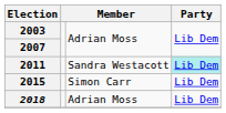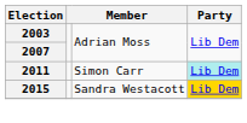2011 | column 3: Sandra Westacott -> Simon Carr
2015 | column 3: Simon Carr -> Sandra Westacott
2015 | Party: no background -> gold background
- row: 2018 | Adrian Moss | Lib Dem
